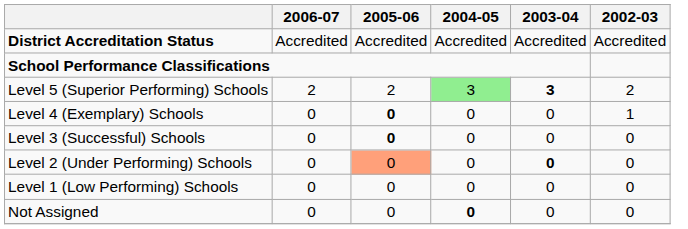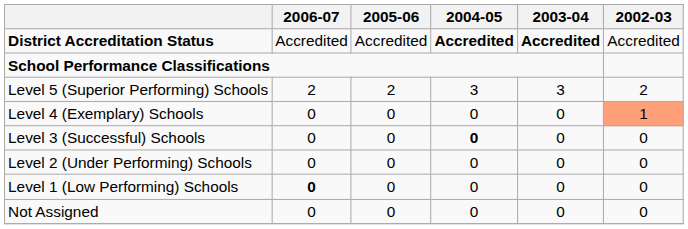District Accreditation Status | 2004-05: normal -> bold
District Accreditation Status | 2003-04: normal -> bold
Level 5 (Superior Performing) Schools | 2004-05: lightgreen background -> no background
Level 5 (Superior Performing) Schools | 2003-04: bold -> normal
Level 4 (Exemplary) Schools | 2005-06: bold -> normal
Level 4 (Exemplary) Schools | 2002-03: no background -> lightsalmon background
Level 3 (Successful) Schools | 2005-06: bold -> normal
Level 3 (Successful) Schools | 2004-05: normal -> bold
Level 2 (Under Performing) Schools | 2005-06: lightsalmon background -> no background
Level 2 (Under Performing) Schools | 2003-04: bold -> normal
Level 1 (Low Performing) Schools | 2006-07: normal -> bold
Not Assigned | 2004-05: bold -> normal
